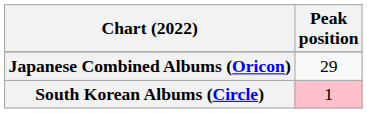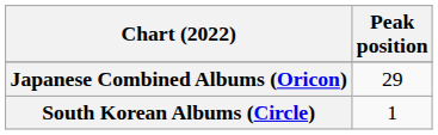South Korean Albums (Circle) | Peak position: pink background -> no background
